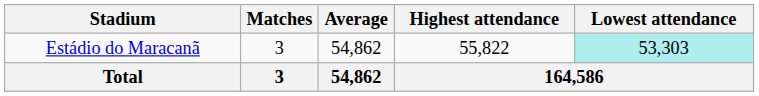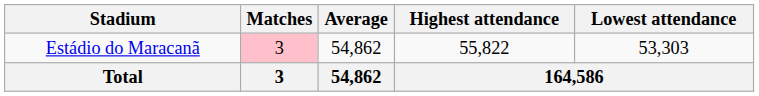Estádio do Maracanã | Matches: no background -> pink background
Estádio do Maracanã | Lowest attendance: paleturquoise background -> no background
